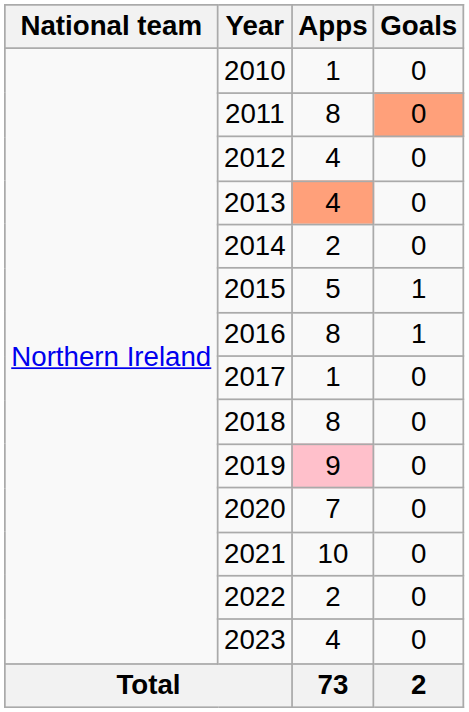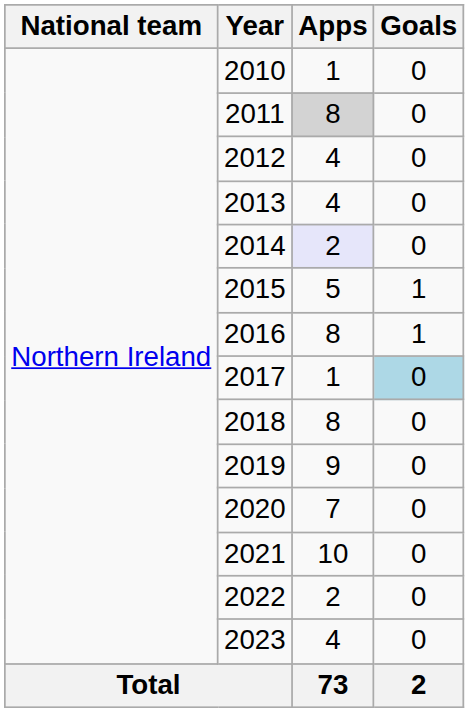2011 | Apps: no background -> lightgrey background
2011 | Goals: lightsalmon background -> no background
2013 | Apps: lightsalmon background -> no background
2014 | Apps: no background -> lavender background
2017 | Goals: no background -> lightblue background
2019 | Apps: pink background -> no background
